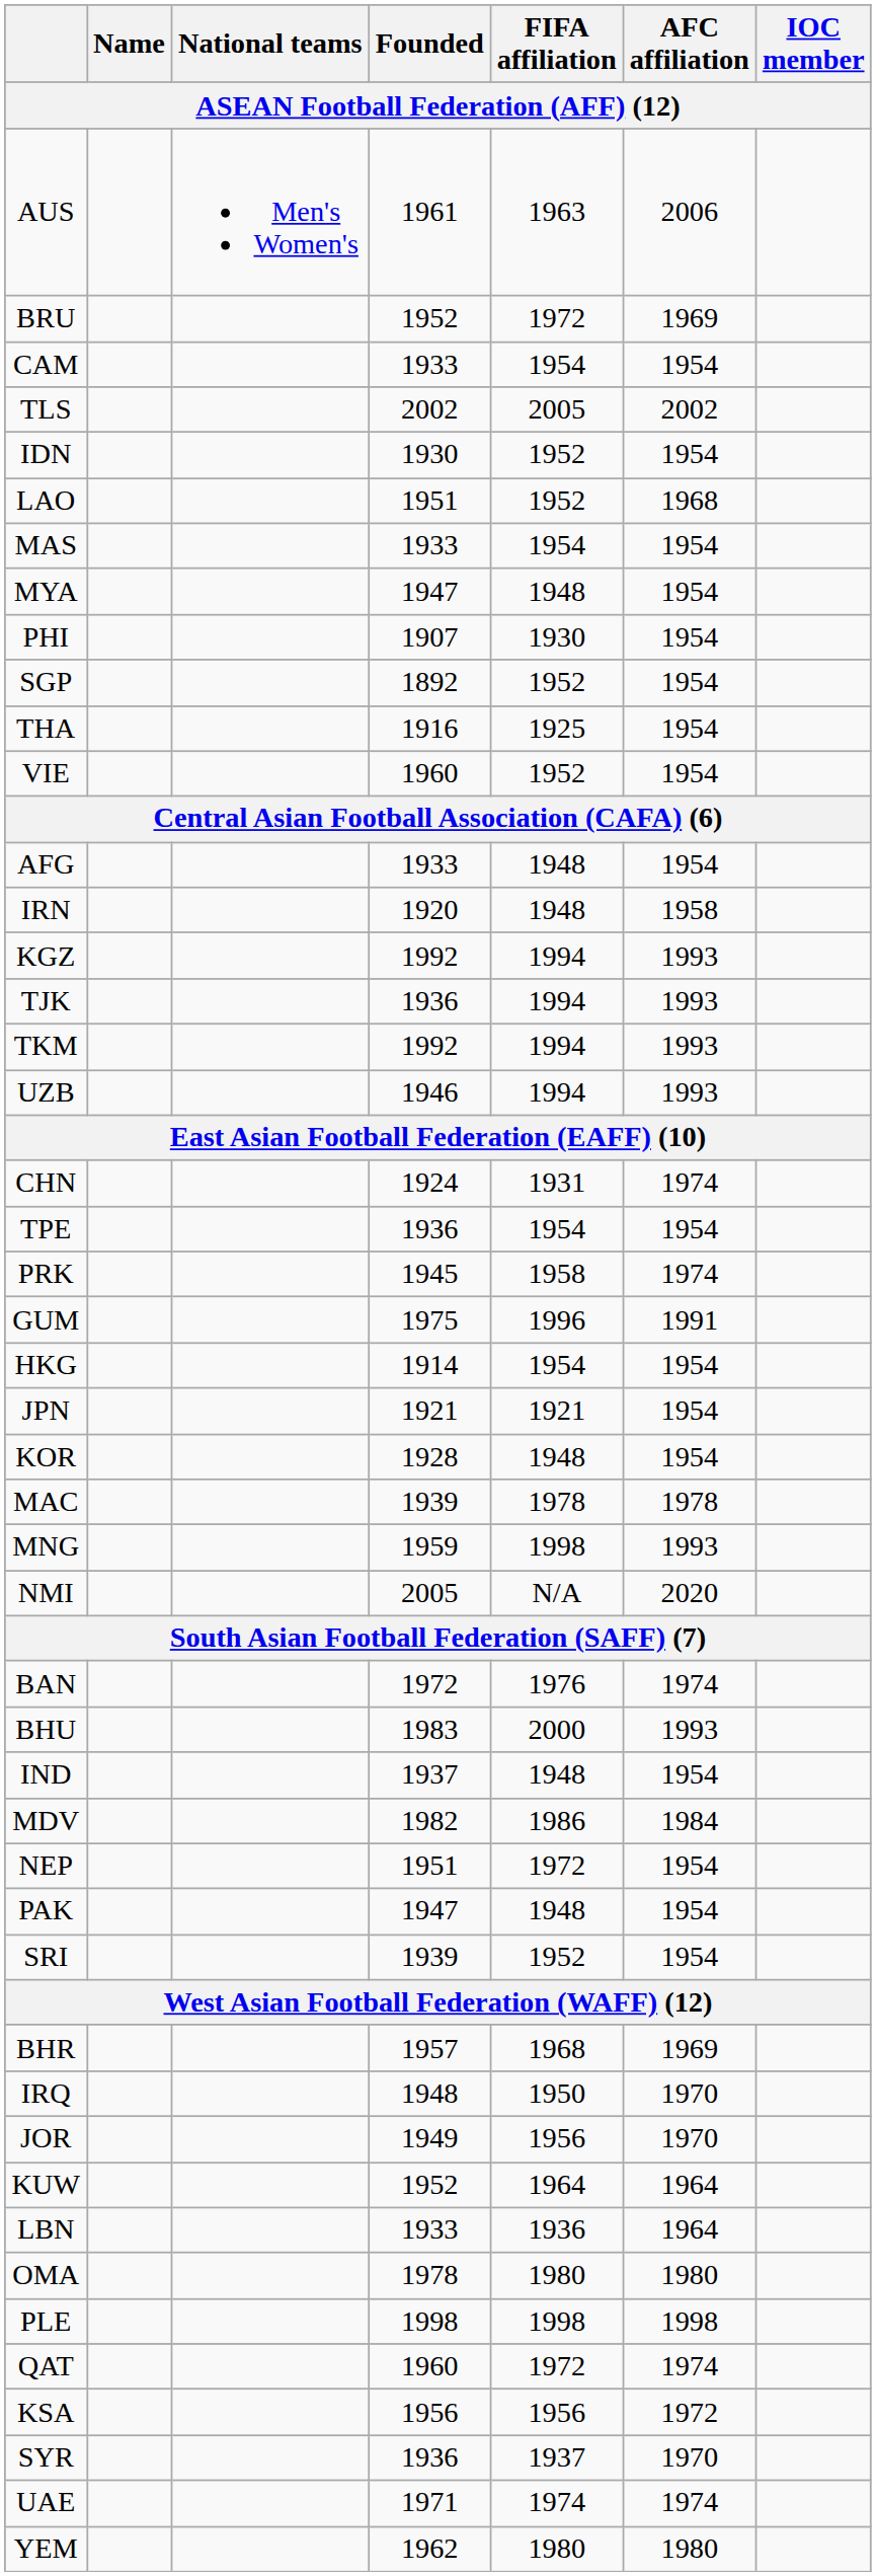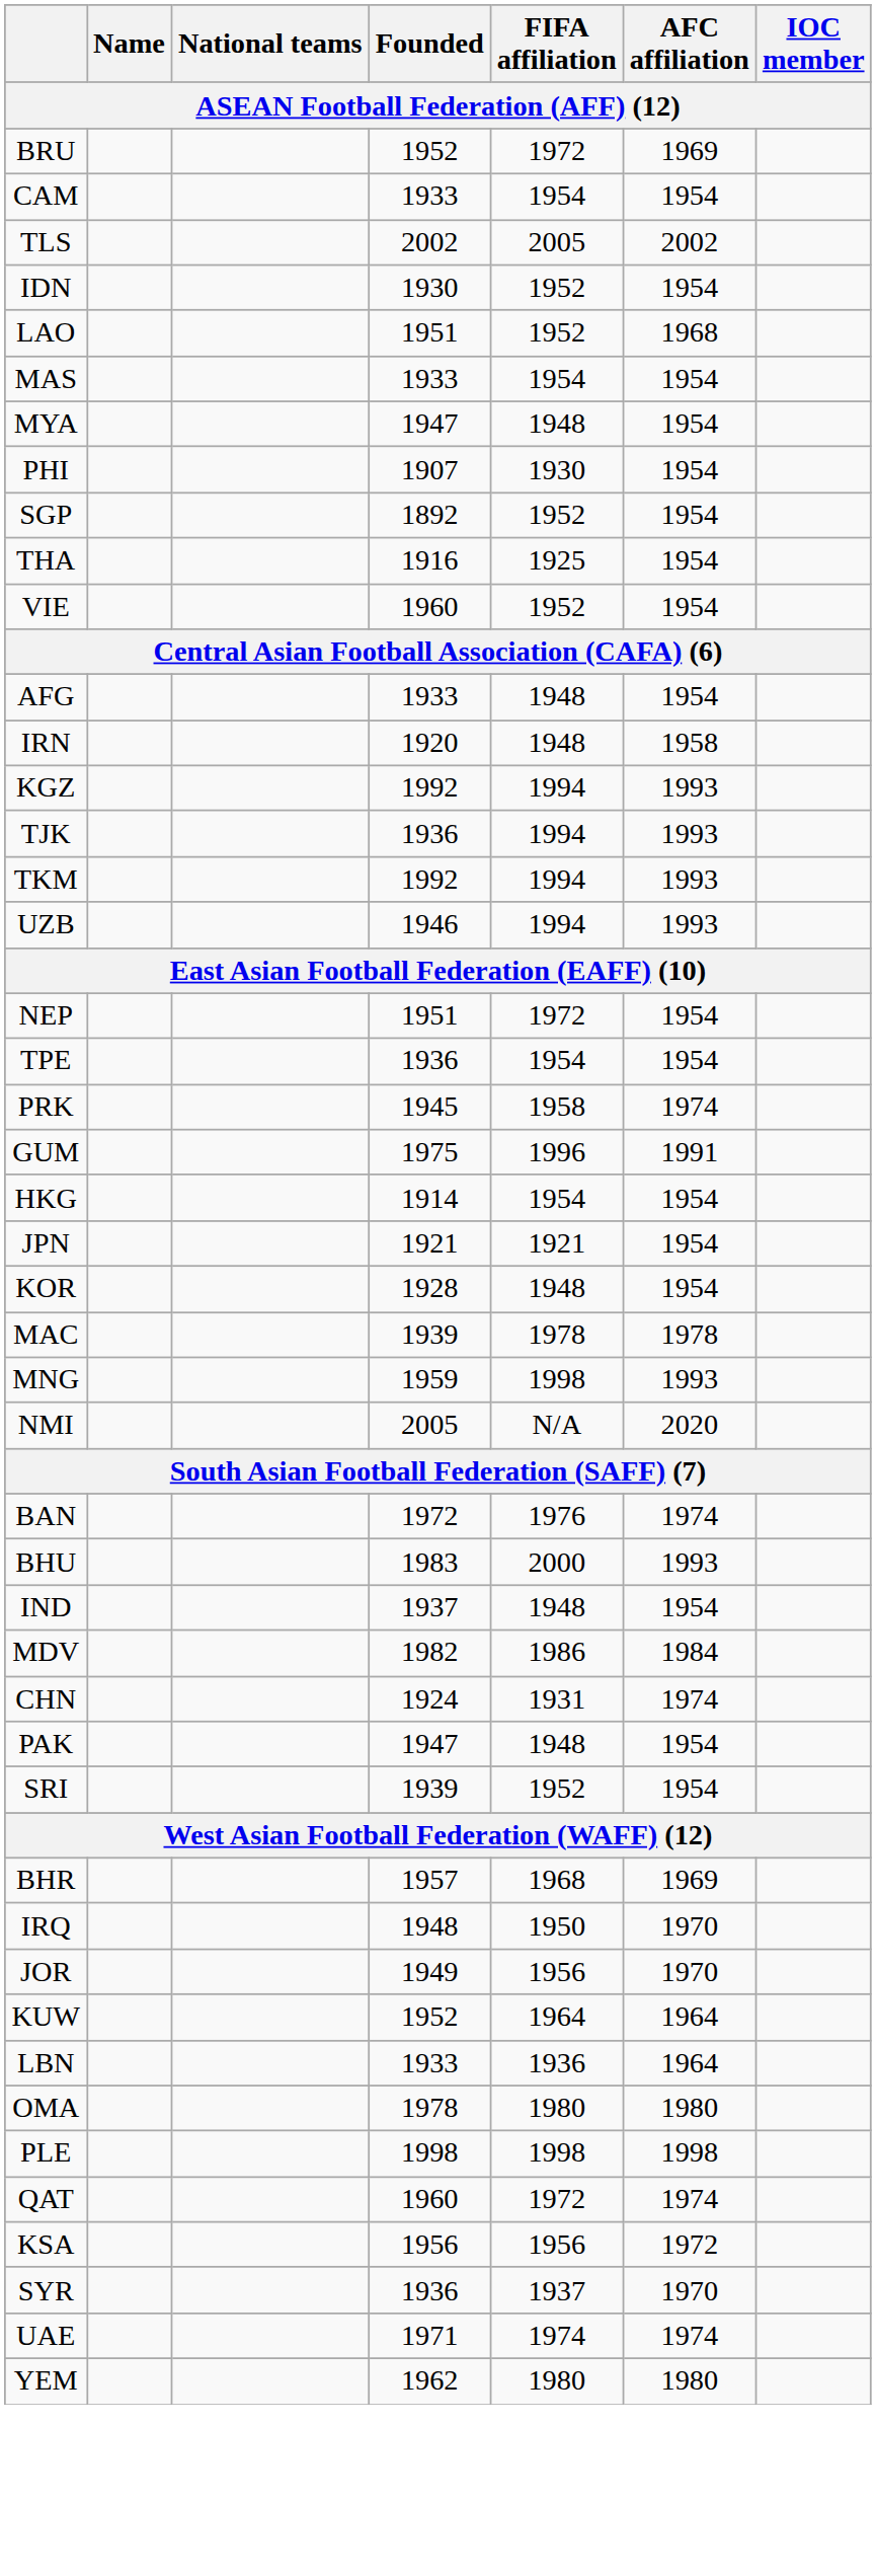- row: AUS | Men's Women's | 1961 | 1963 | 2006
rows swapped: CHN <-> NEP
